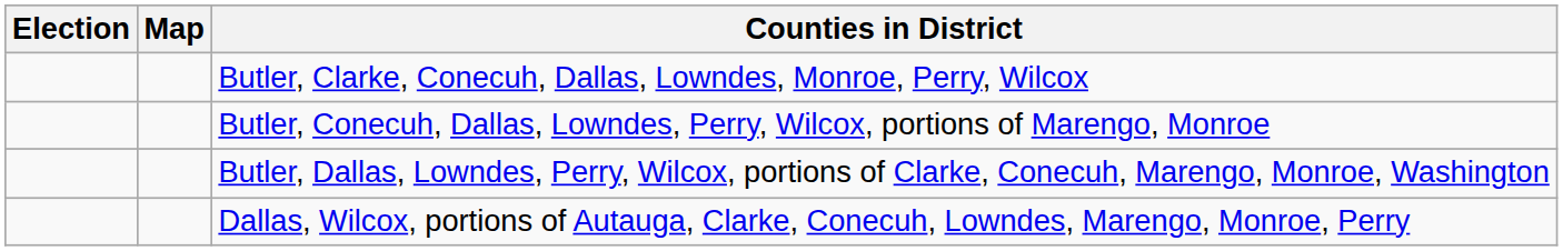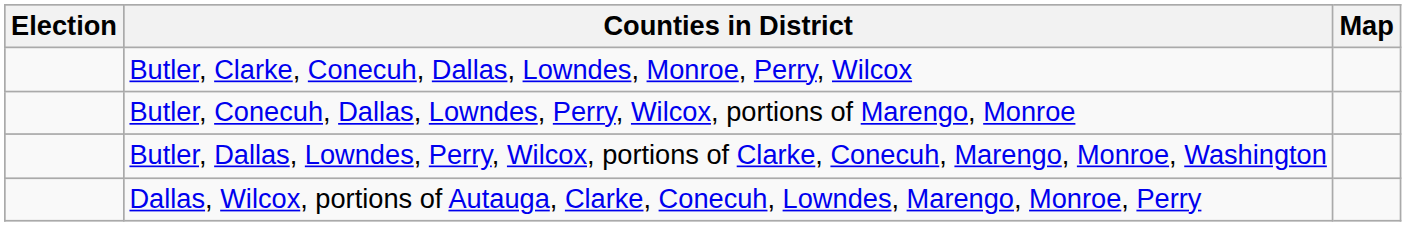columns swapped: Map <-> Counties in District
